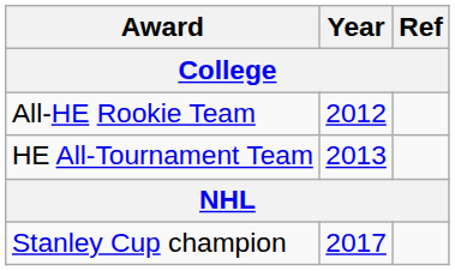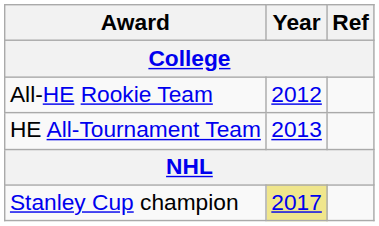Stanley Cup champion | Year: no background -> khaki background
